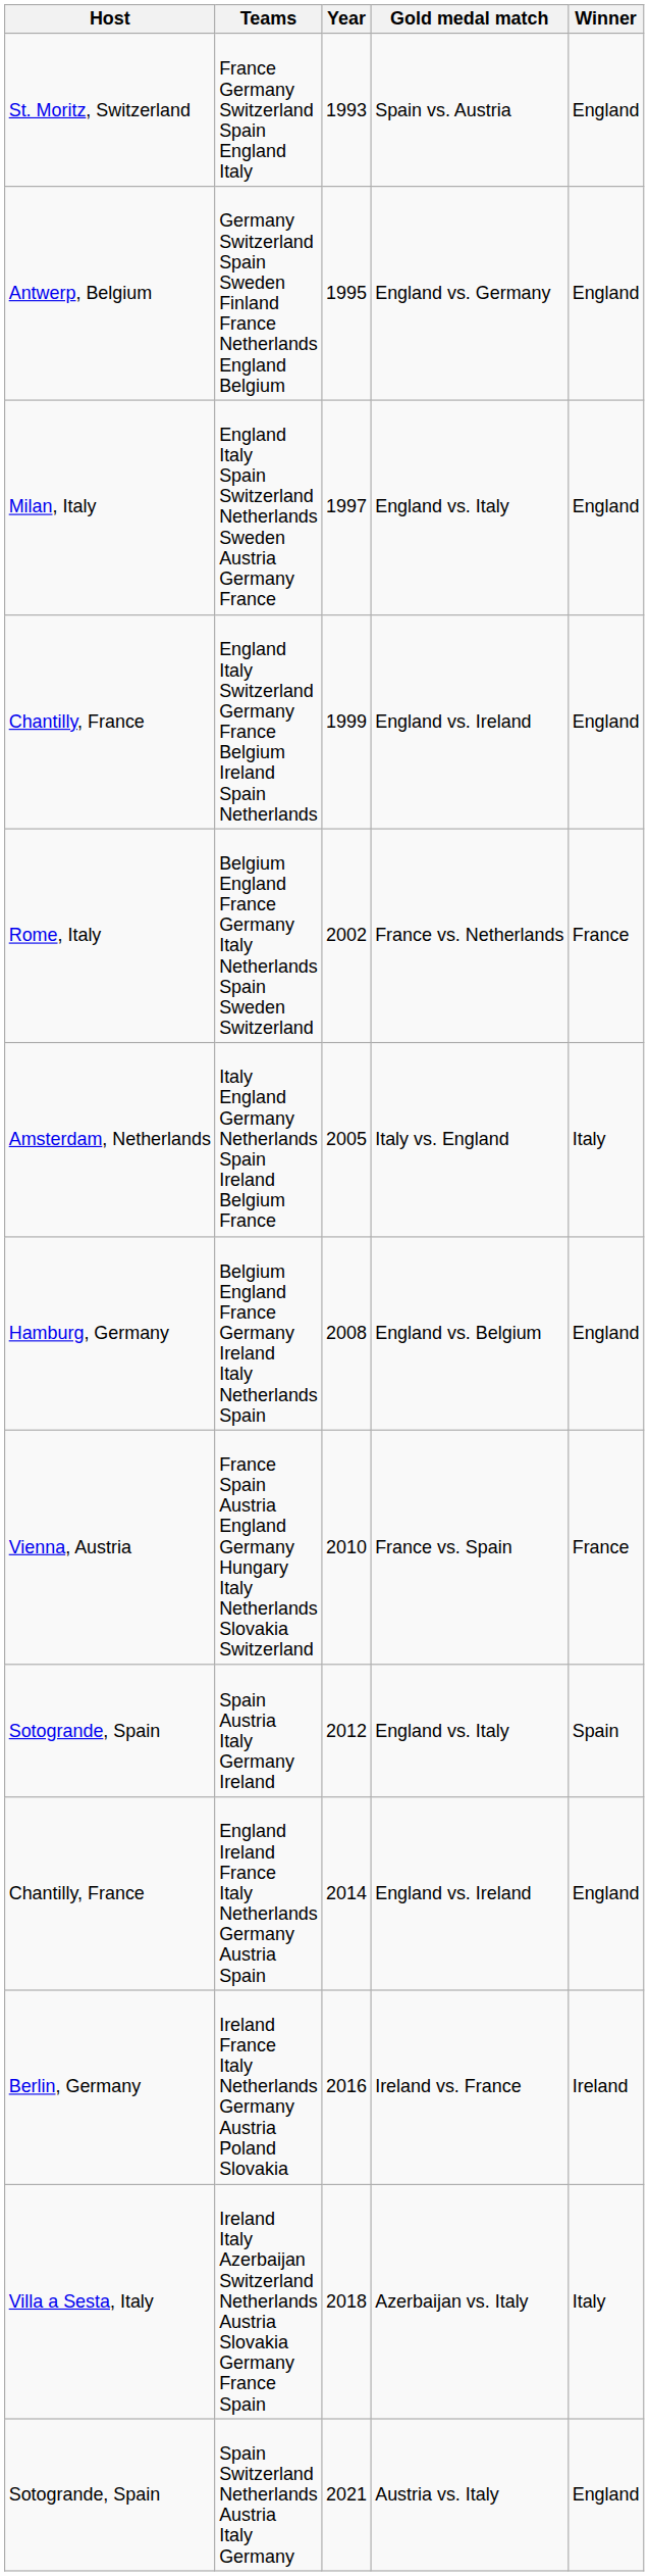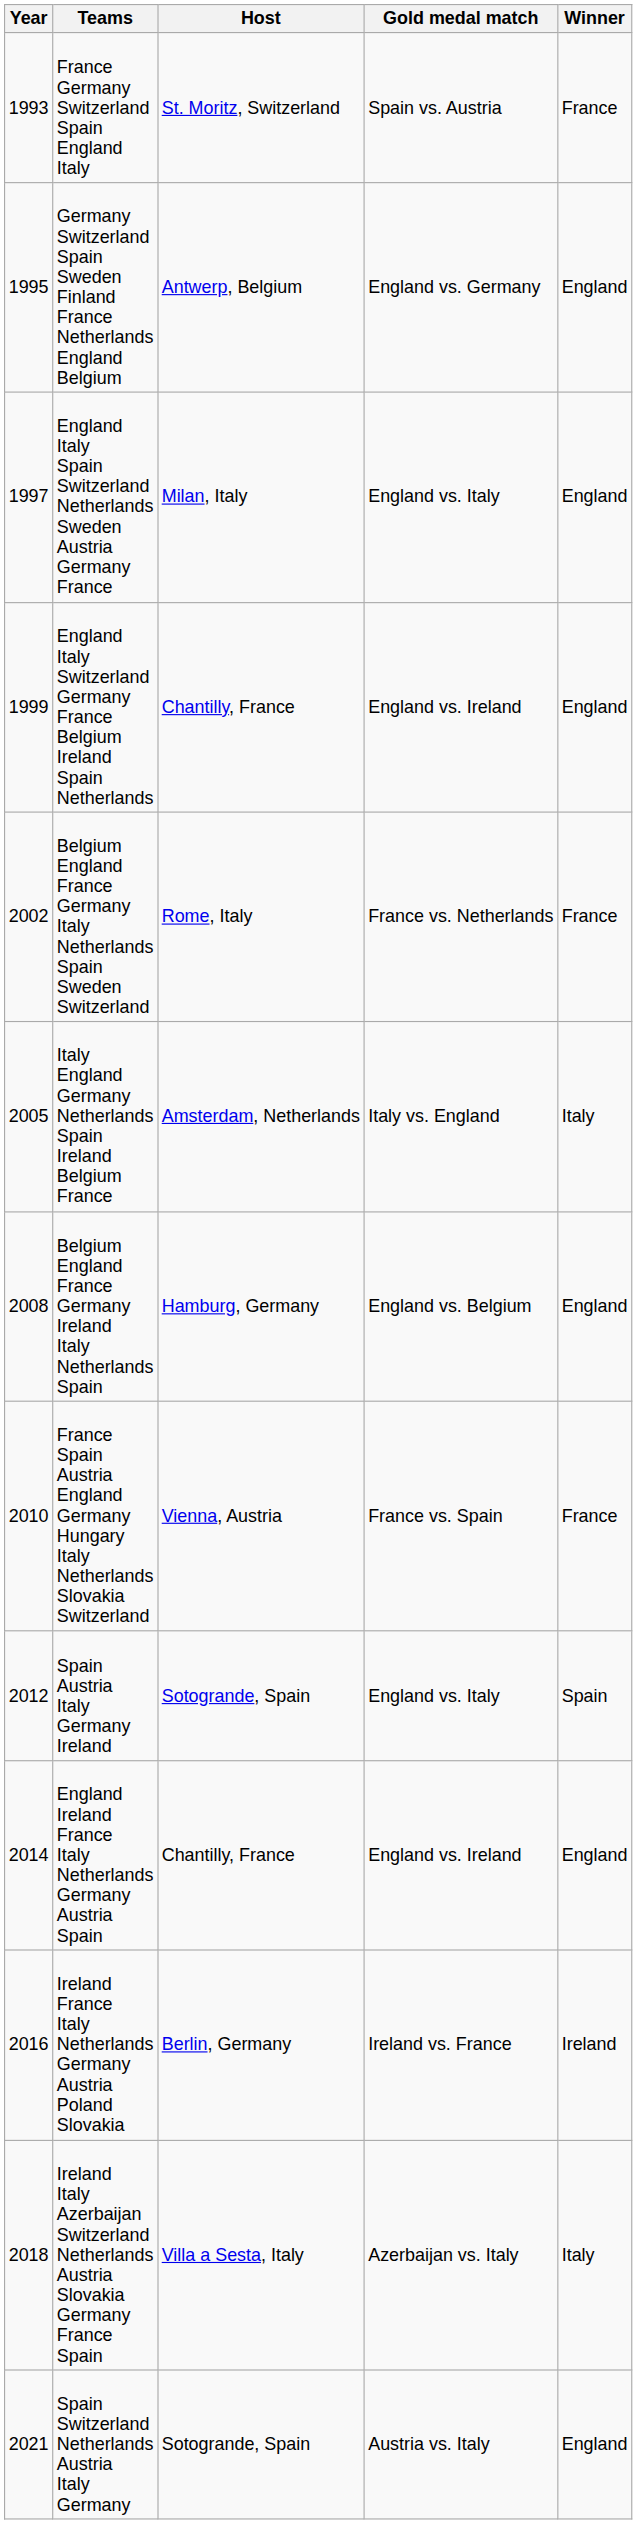columns swapped: Year <-> Host
France Germany Switzerland Spain England Italy | Winner: England -> France
